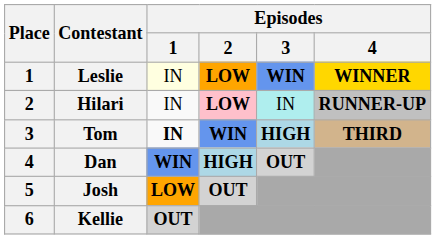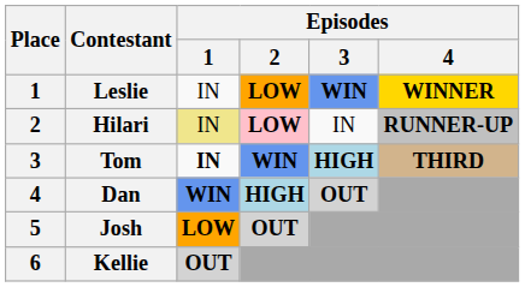Leslie | Episodes / 1: lightyellow background -> no background
Hilari | Episodes / 1: no background -> khaki background
Hilari | Episodes / 3: paleturquoise background -> no background
